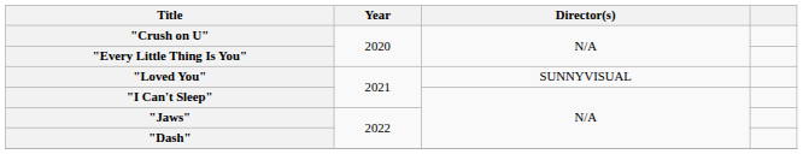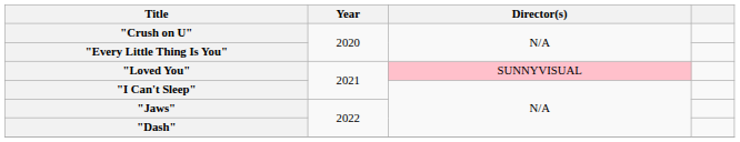"Loved You" | Director(s): no background -> pink background
